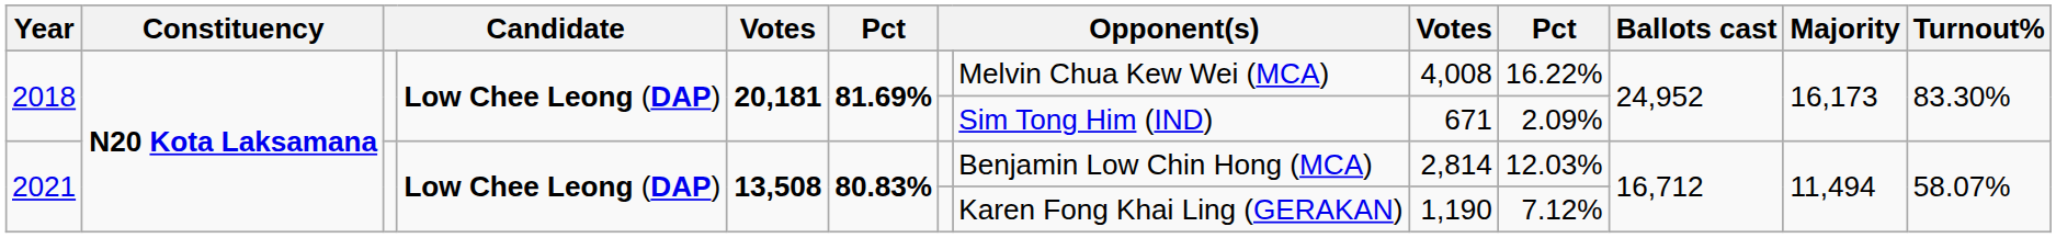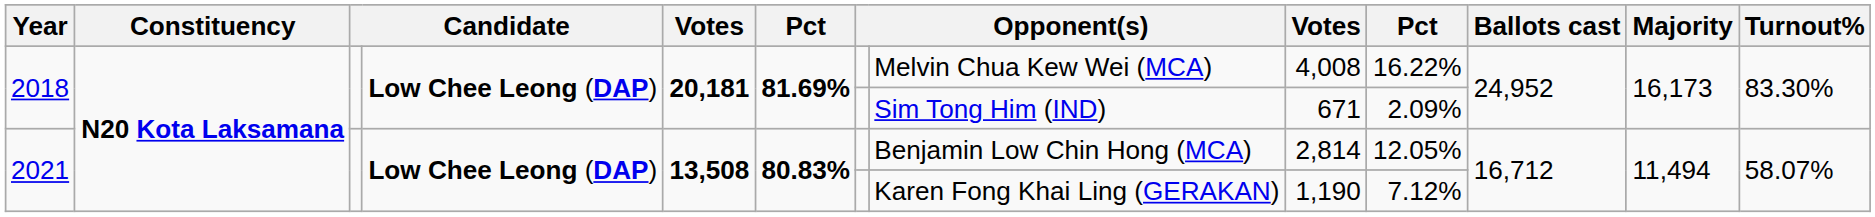row 4 | column 10: 12.03% -> 12.05%
